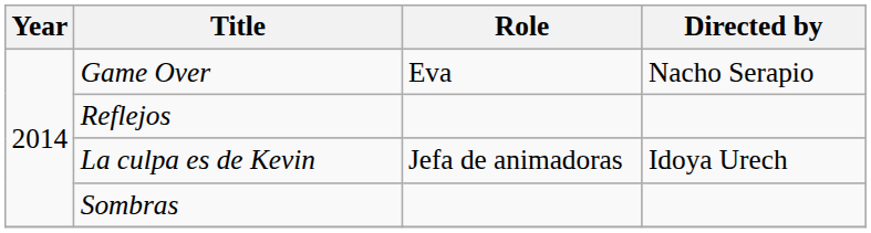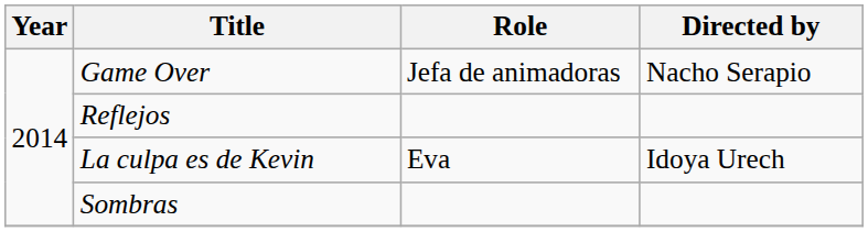Game Over | Role: Eva -> Jefa de animadoras
La culpa es de Kevin | Role: Jefa de animadoras -> Eva
